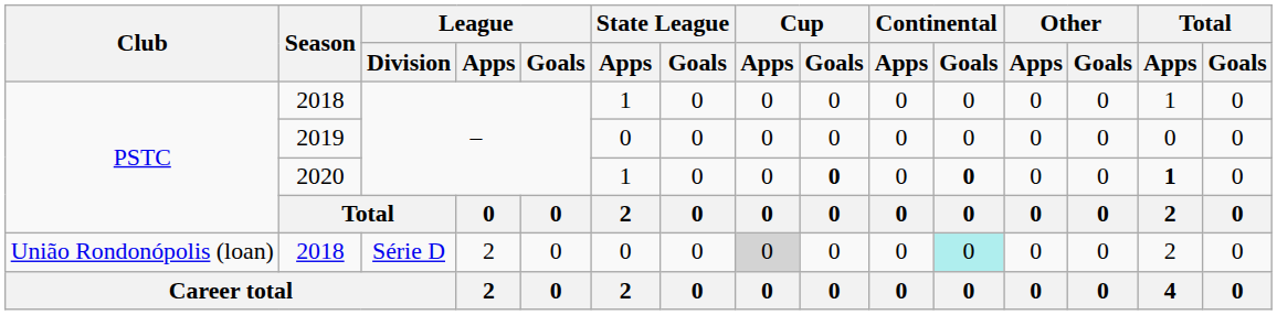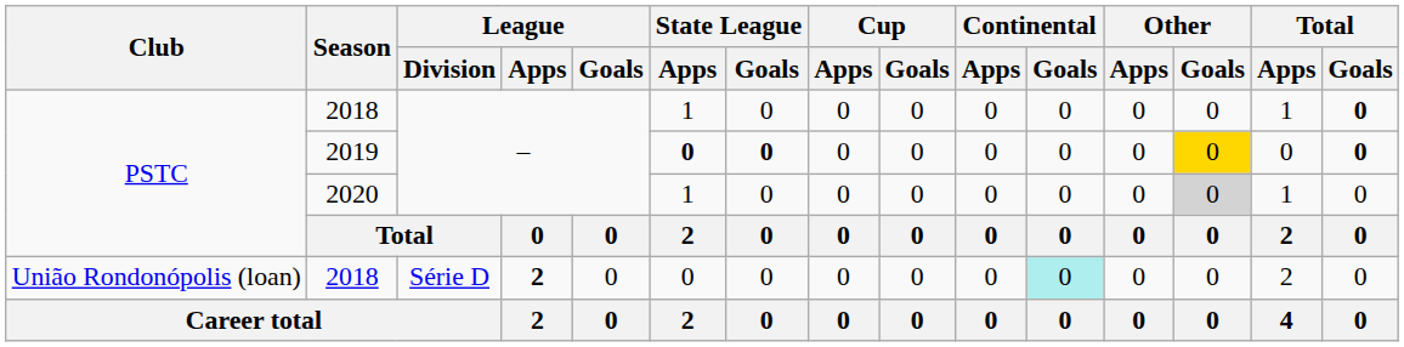PSTC / 2018 | Total / Goals: normal -> bold
2019 | State League / Apps: normal -> bold
2019 | State League / Goals: normal -> bold
2019 | Other / Goals: no background -> gold background
2019 | Total / Goals: normal -> bold
2020 | Cup / Goals: bold -> normal
2020 | Continental / Goals: bold -> normal
2020 | Other / Goals: no background -> lightgrey background
2020 | Total / Apps: bold -> normal
União Rondonópolis (loan) / 2018 | League / Apps: normal -> bold
União Rondonópolis (loan) / 2018 | Cup / Apps: lightgrey background -> no background
